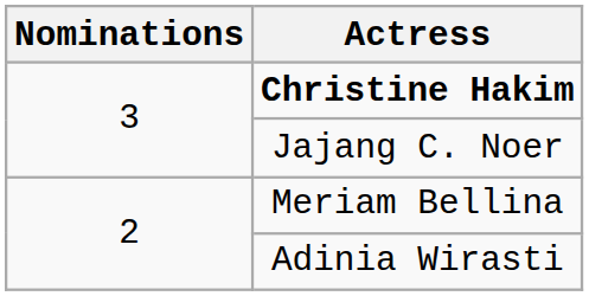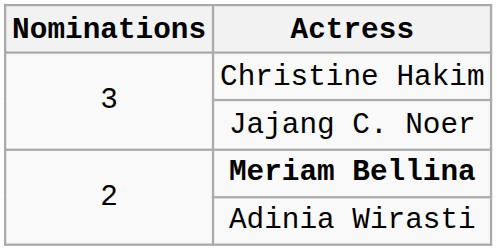Christine Hakim | Actress: bold -> normal
Meriam Bellina | Actress: normal -> bold
